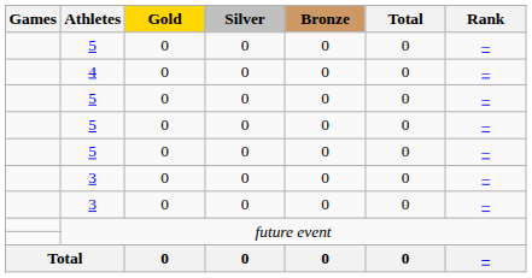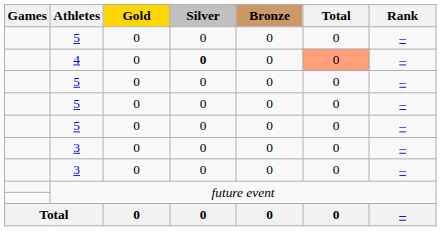4 | Silver: normal -> bold
4 | Total: no background -> lightsalmon background
